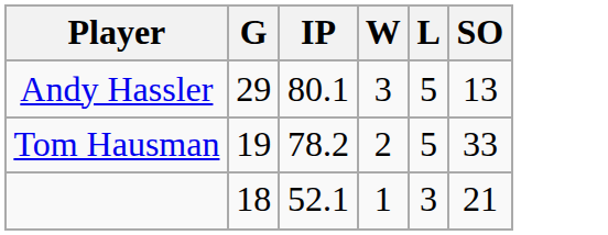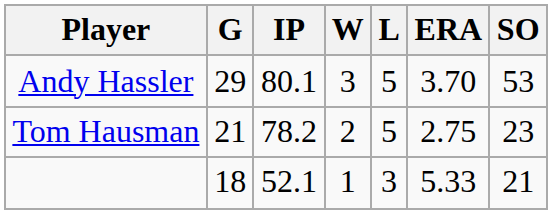+ column: ERA | 3.70 | 2.75 | 5.33
Andy Hassler | SO: 13 -> 53
Tom Hausman | G: 19 -> 21
Tom Hausman | SO: 33 -> 23
